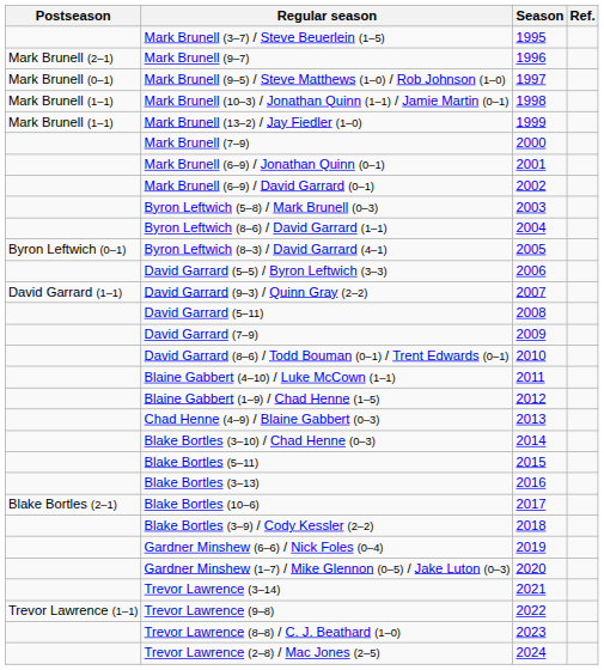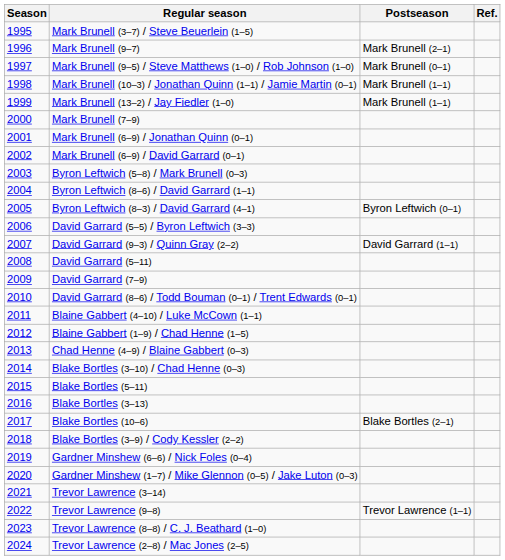columns swapped: Season <-> Postseason
